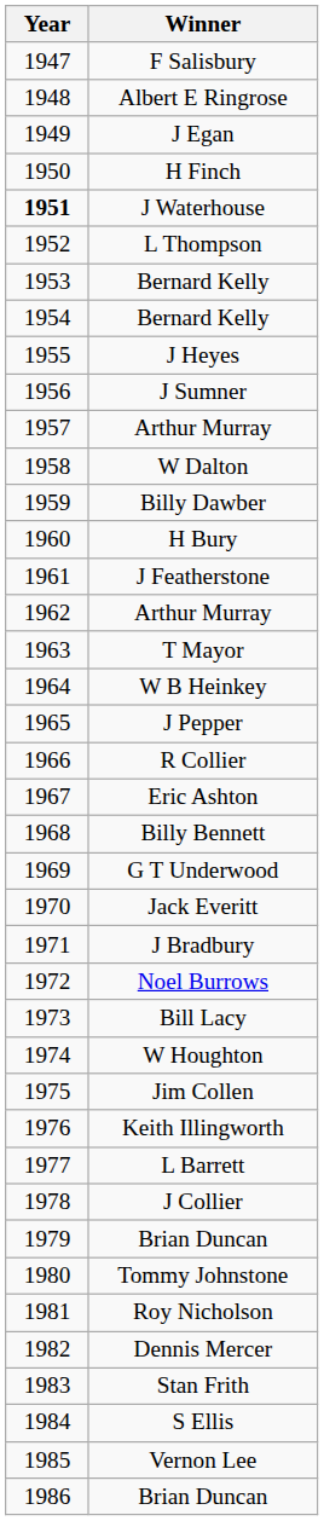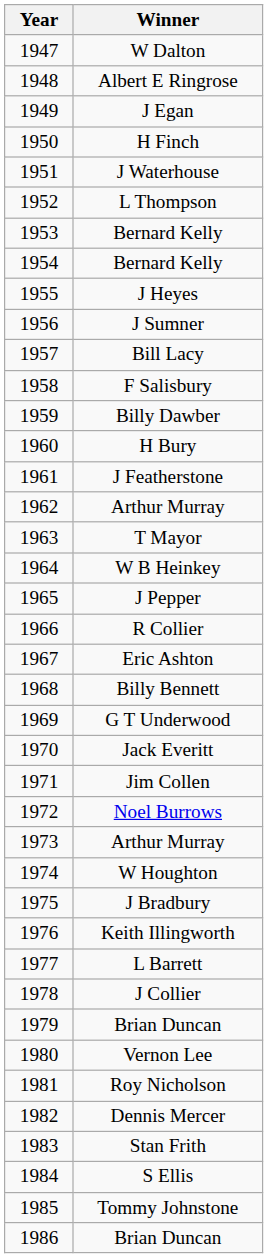row 2 | Winner: F Salisbury -> W Dalton
row 6 | Year: bold -> normal
row 12 | Winner: Arthur Murray -> Bill Lacy
row 13 | Winner: W Dalton -> F Salisbury
row 26 | Winner: J Bradbury -> Jim Collen
row 28 | Winner: Bill Lacy -> Arthur Murray
row 30 | Winner: Jim Collen -> J Bradbury
row 35 | Winner: Tommy Johnstone -> Vernon Lee
row 40 | Winner: Vernon Lee -> Tommy Johnstone
